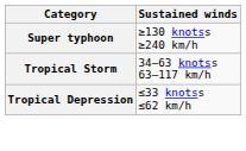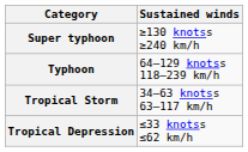+ row: Typhoon | 64–129 knotss 118–239 km/h
